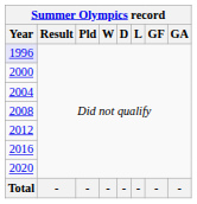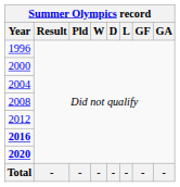1996 | Year: lavender background -> no background
2016 | Year: normal -> bold
2020 | Year: normal -> bold
